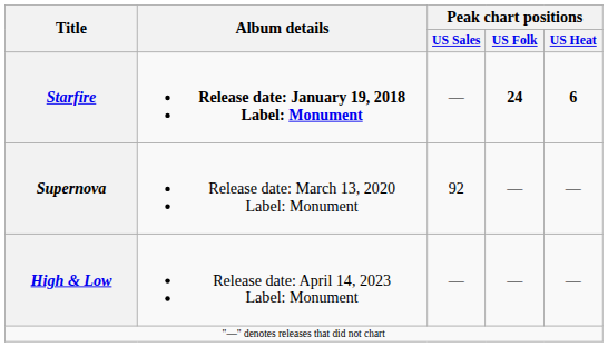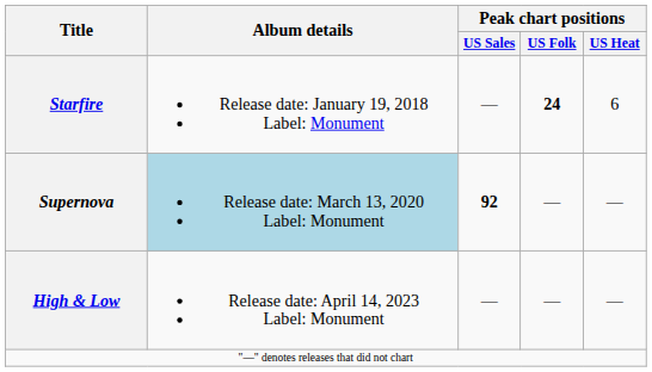Starfire | Album details: bold -> normal
Starfire | Peak chart positions / US Heat: bold -> normal
Supernova | Album details: no background -> lightblue background
Supernova | Peak chart positions / US Sales: normal -> bold
